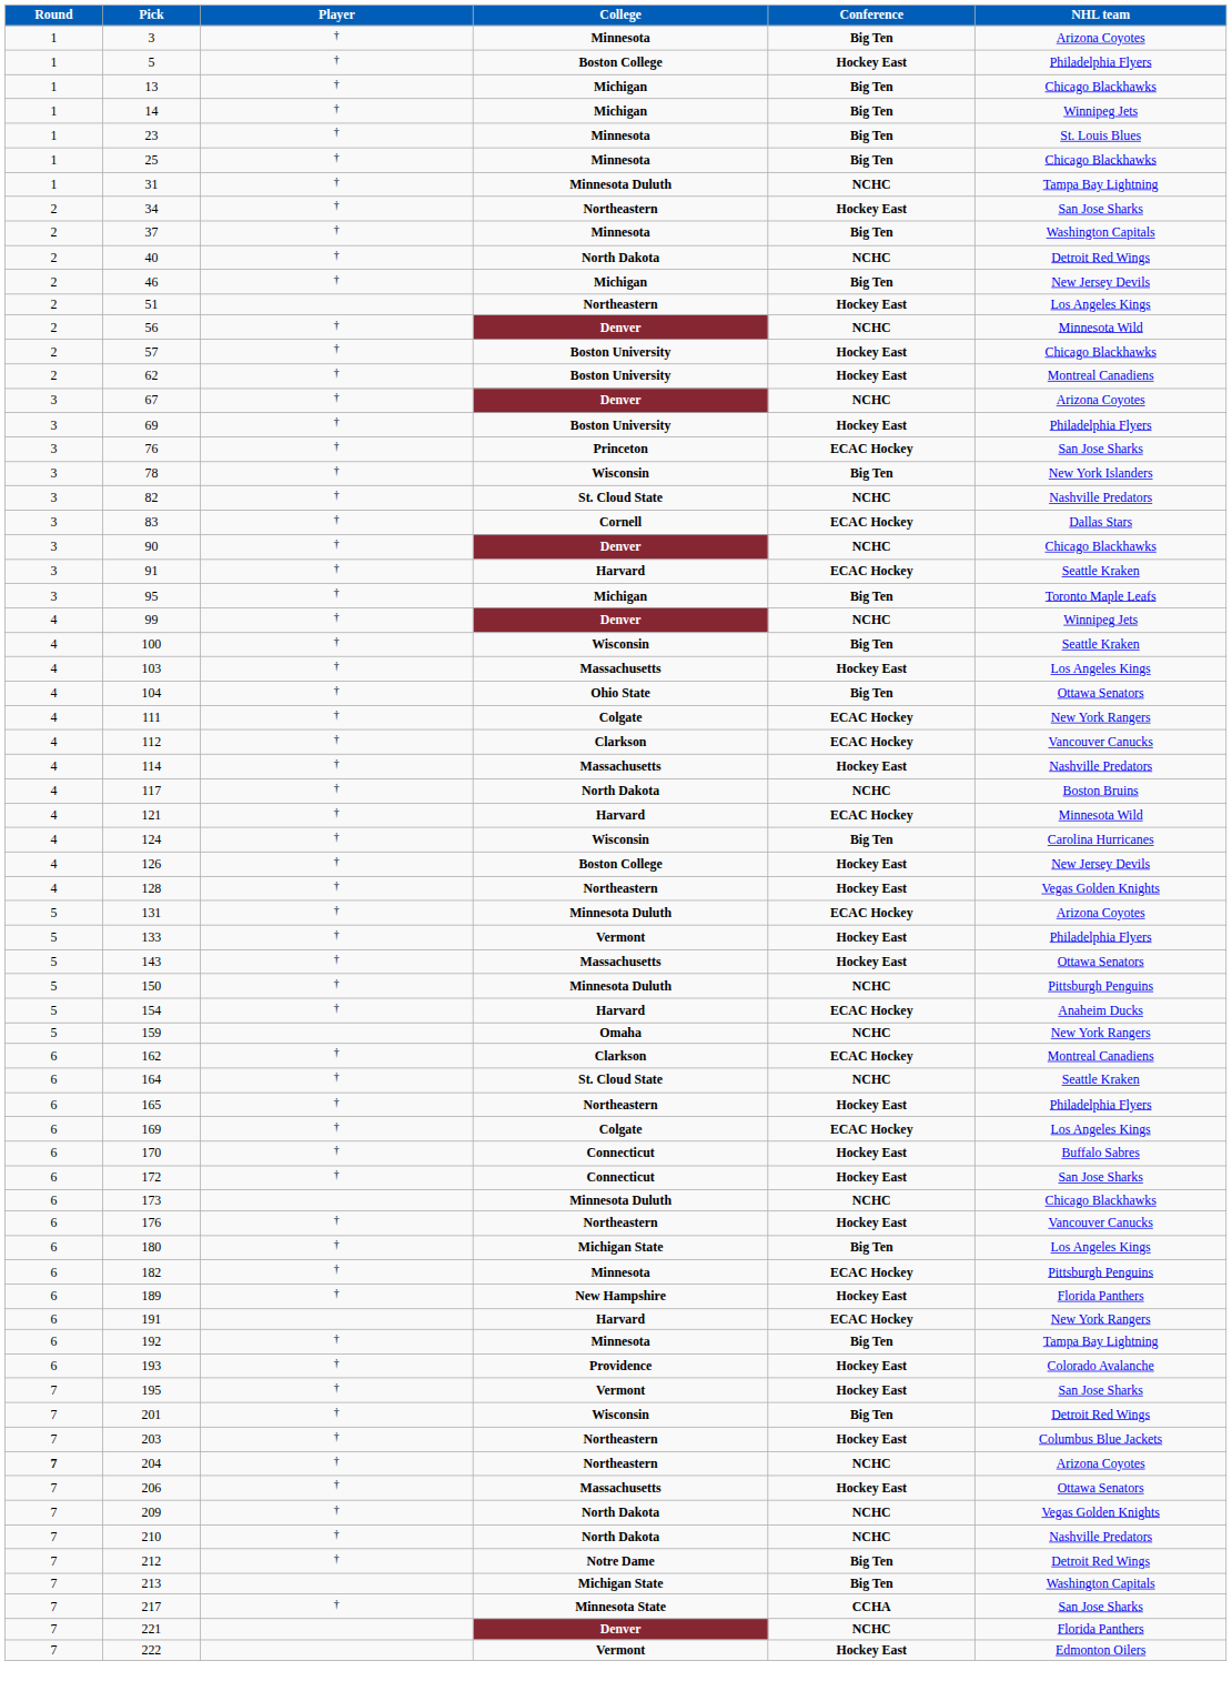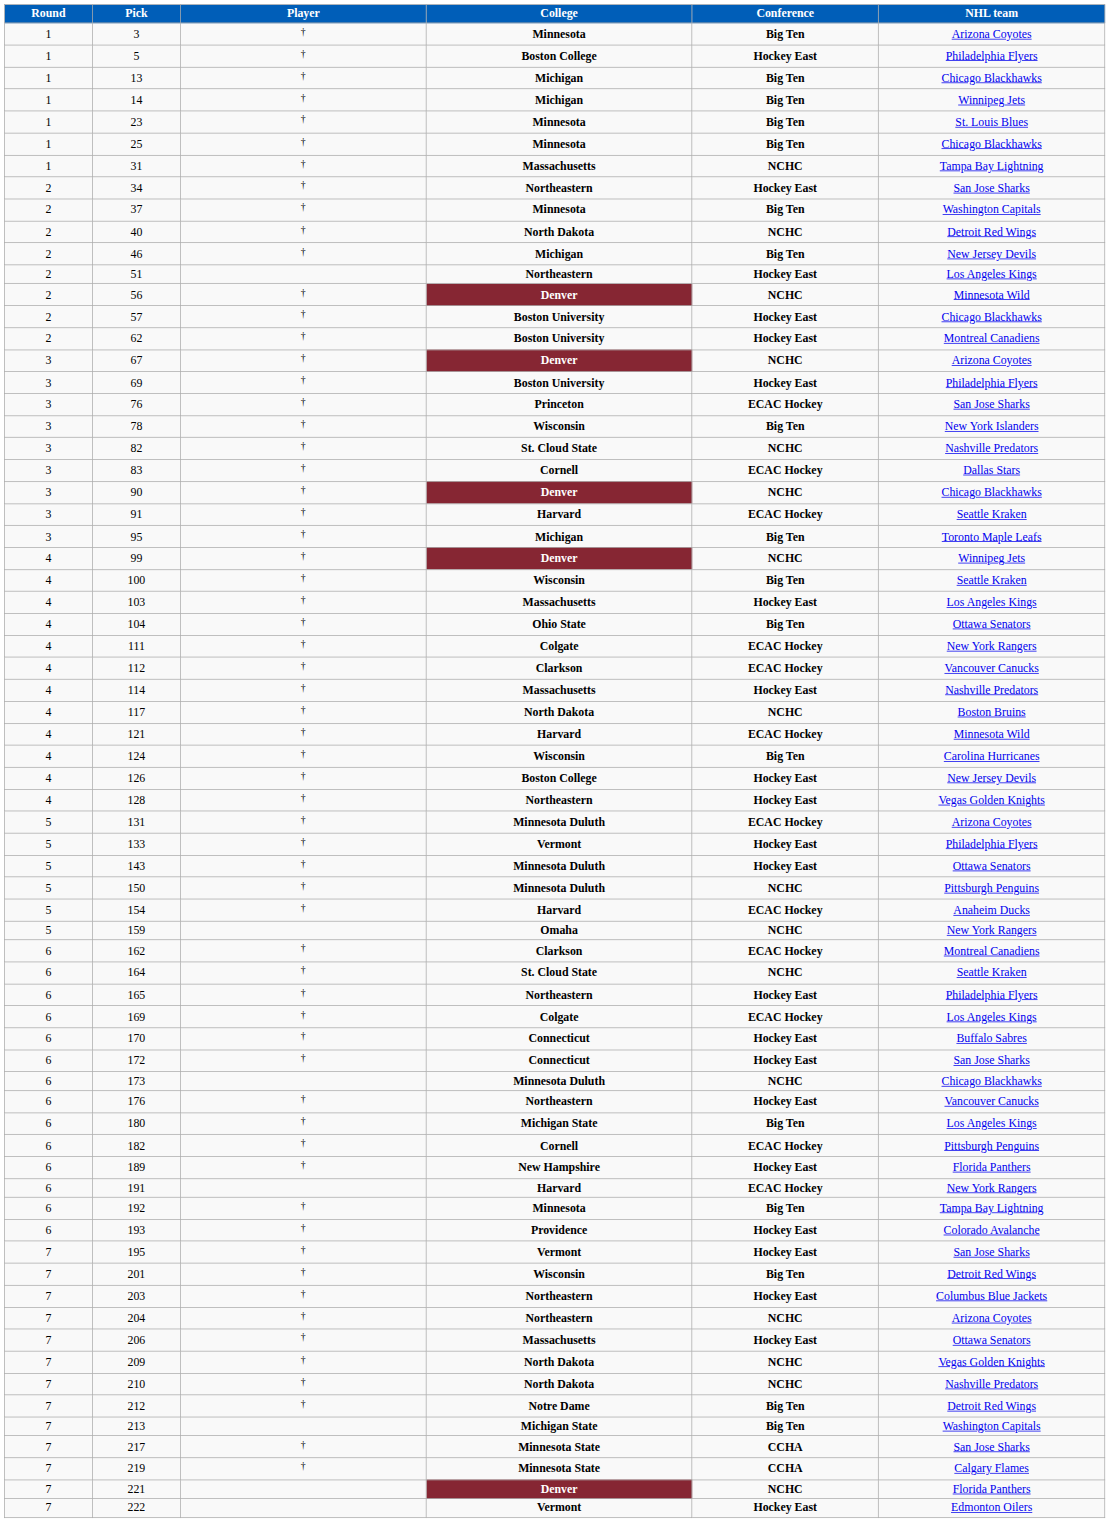31 | College: Minnesota Duluth -> Massachusetts
143 | College: Massachusetts -> Minnesota Duluth
182 | College: Minnesota -> Cornell
204 | Round: bold -> normal
+ row: 7 | 219 | † | Minnesota State | CCHA | Calgary Flames
